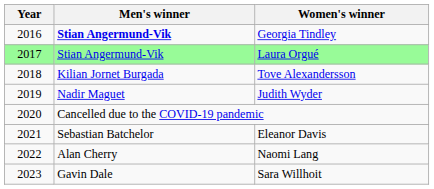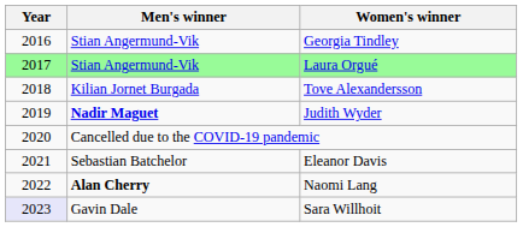Georgia Tindley | Men's winner: bold -> normal
Judith Wyder | Men's winner: normal -> bold
Naomi Lang | Men's winner: normal -> bold
Sara Willhoit | Year: no background -> lavender background
